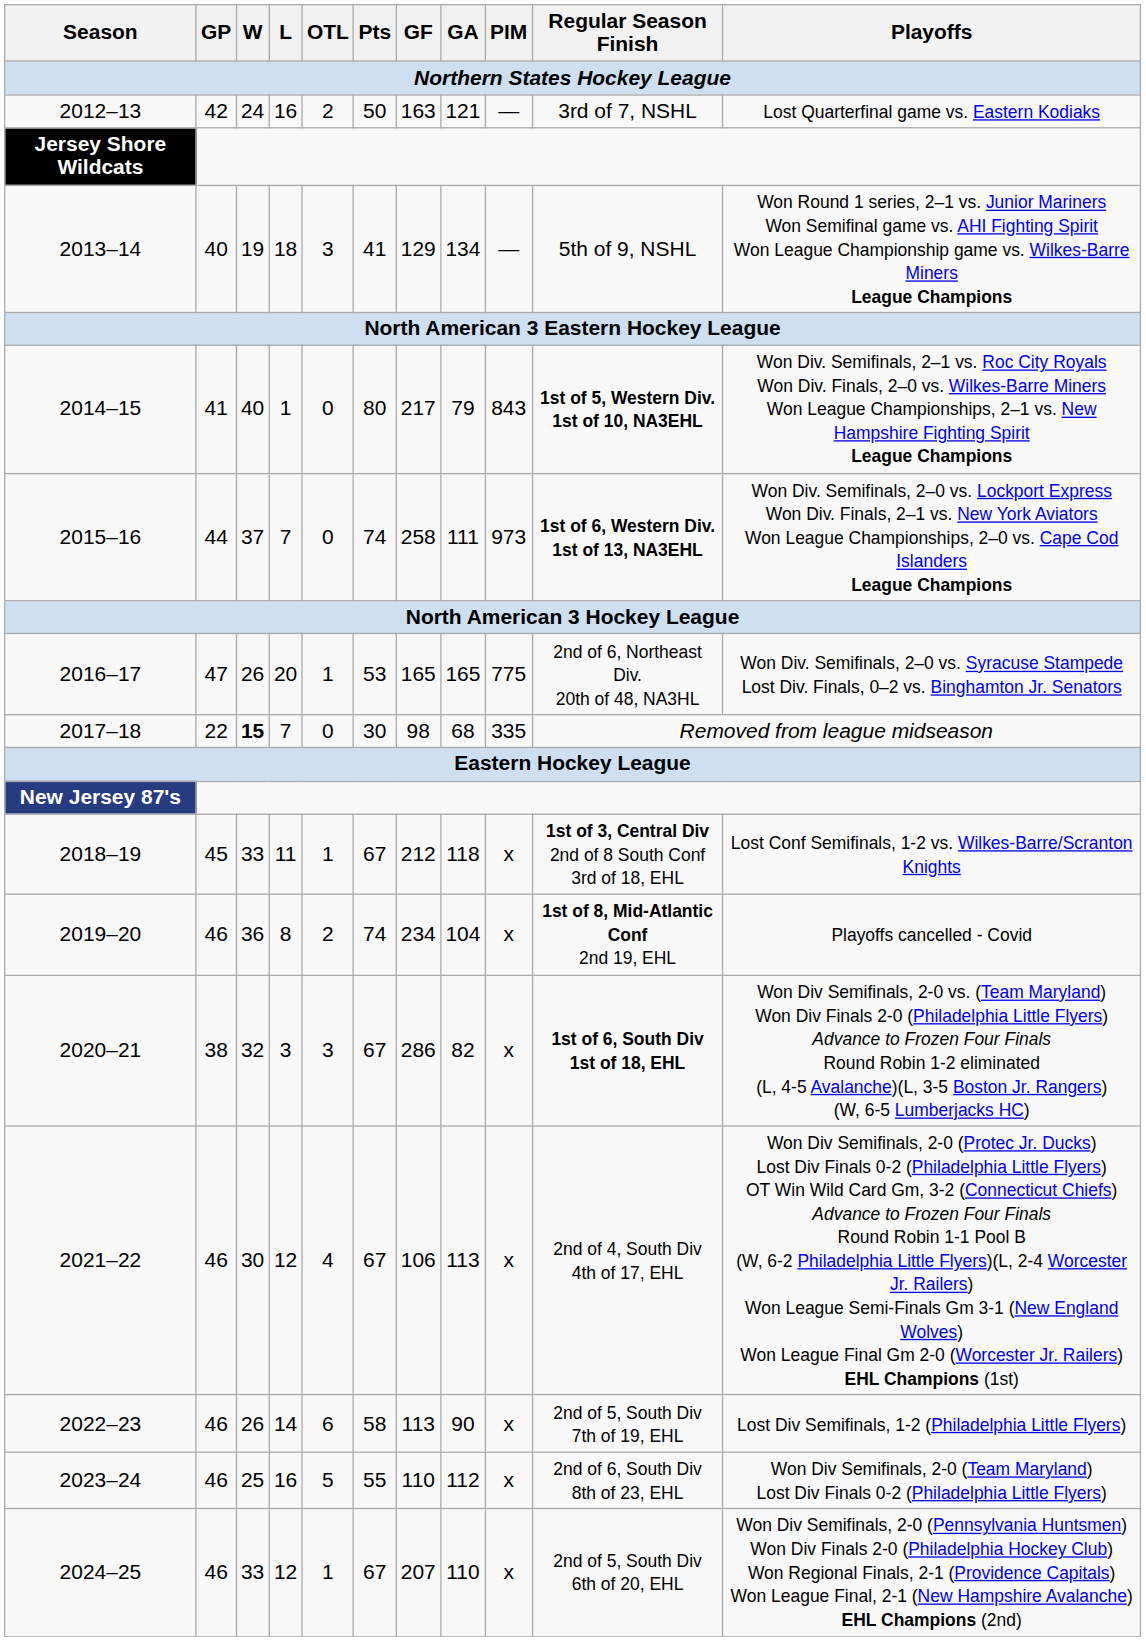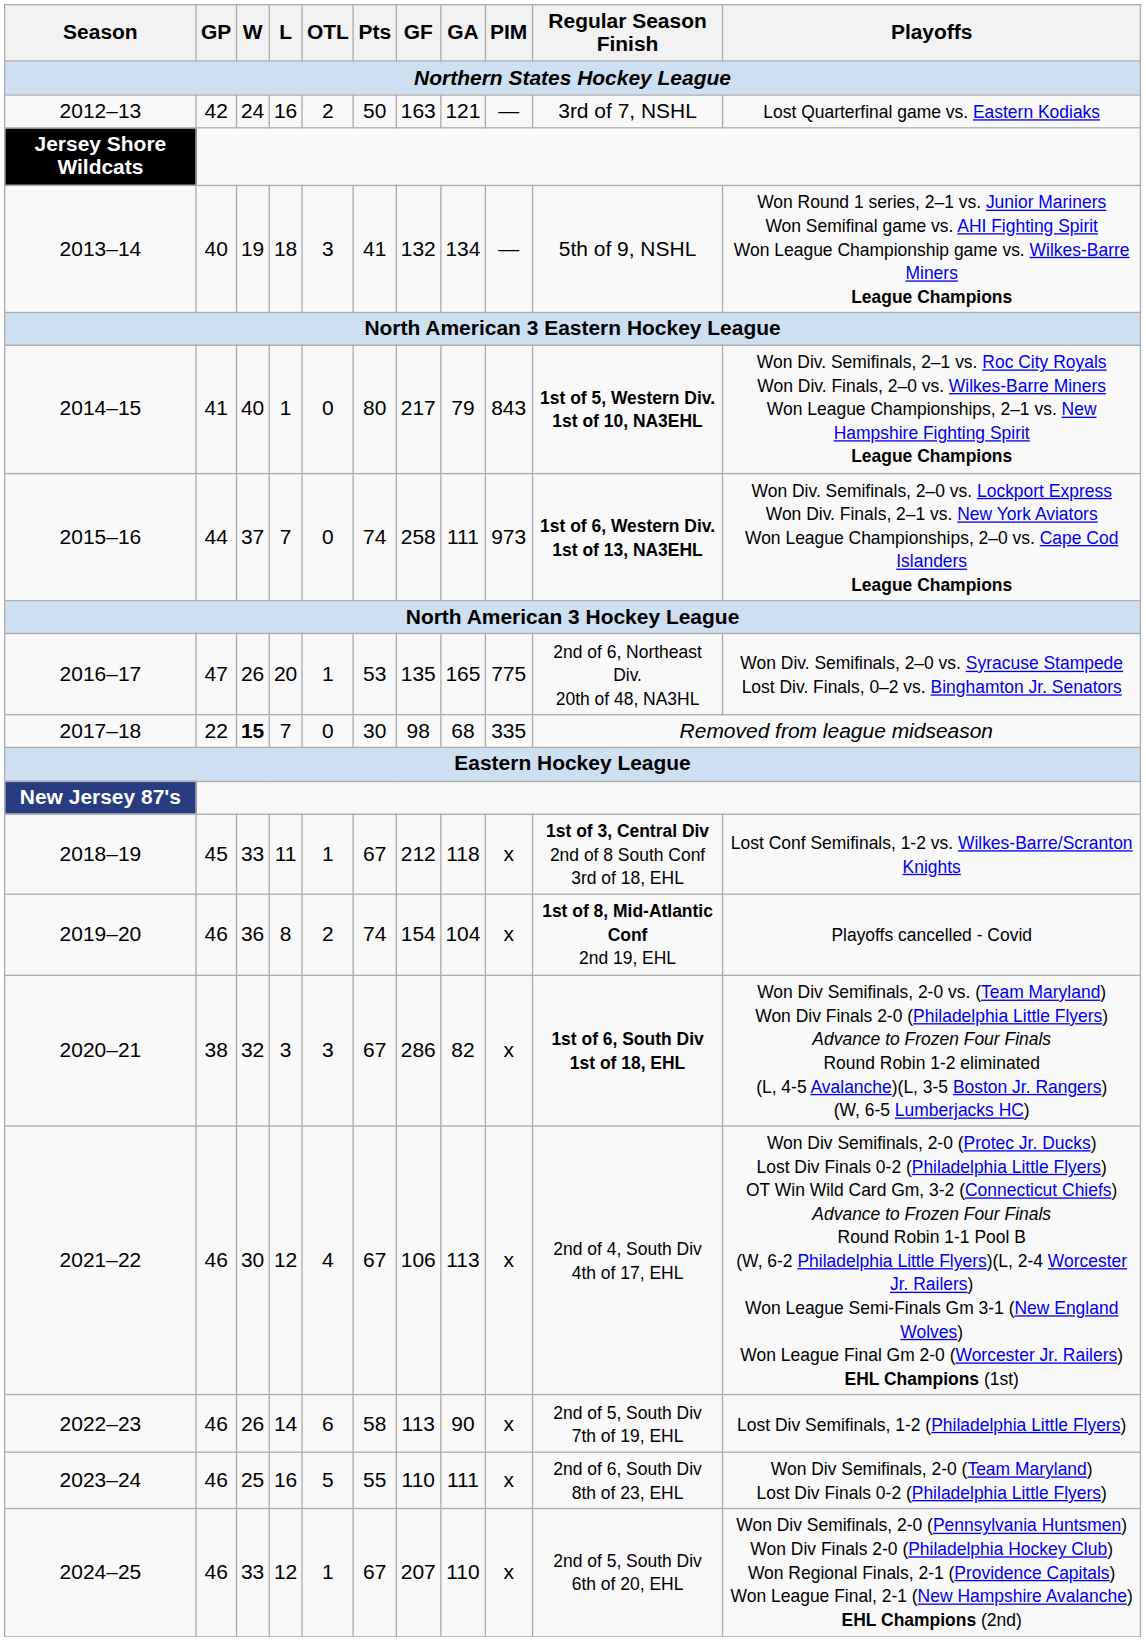2013–14 | GF: 129 -> 132
2016–17 | GF: 165 -> 135
2019–20 | GF: 234 -> 154
2023–24 | GA: 112 -> 111
